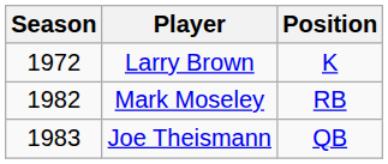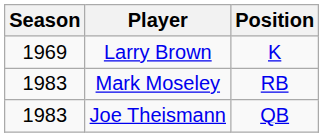Larry Brown | Season: 1972 -> 1969
Mark Moseley | Season: 1982 -> 1983
